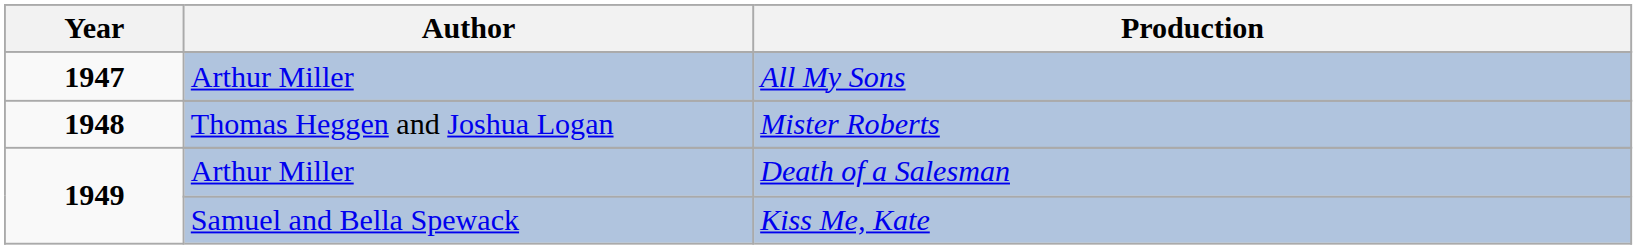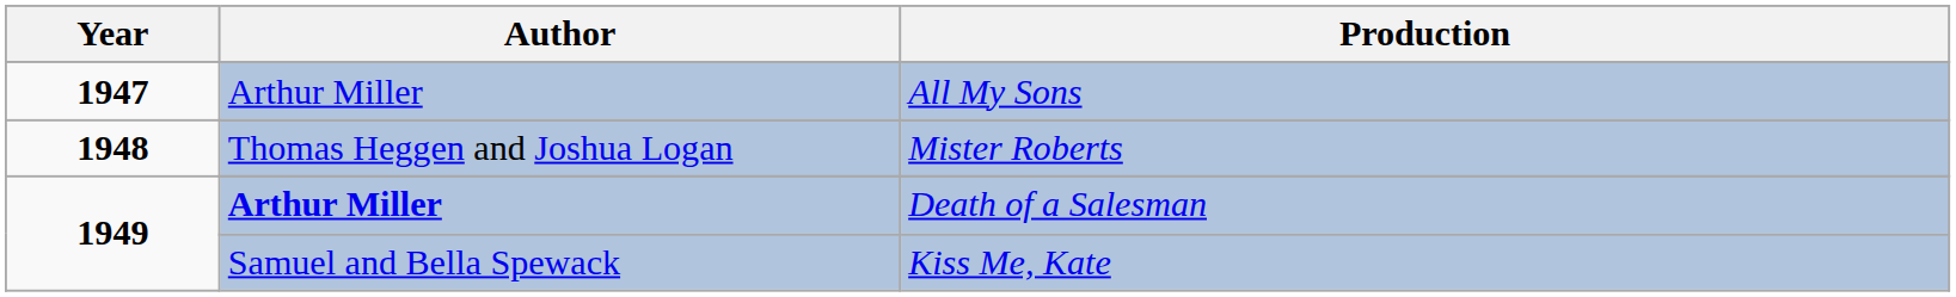Death of a Salesman | Author: normal -> bold
